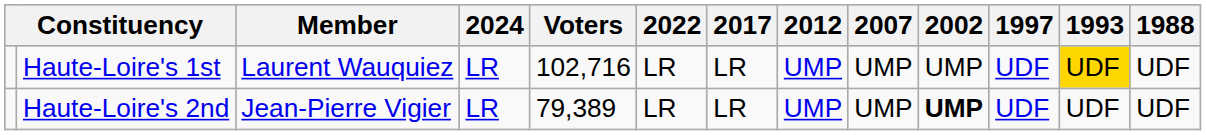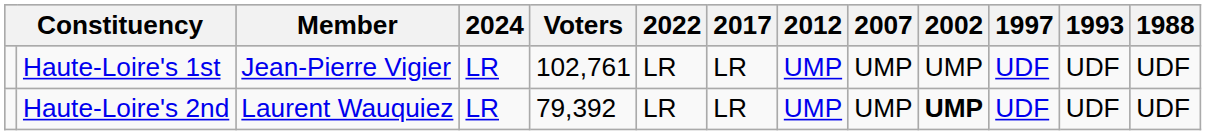Haute-Loire's 1st | Member: Laurent Wauquiez -> Jean-Pierre Vigier
Haute-Loire's 1st | Voters: 102,716 -> 102,761
Haute-Loire's 1st | 1993: gold background -> no background
Haute-Loire's 2nd | Member: Jean-Pierre Vigier -> Laurent Wauquiez
Haute-Loire's 2nd | Voters: 79,389 -> 79,392
